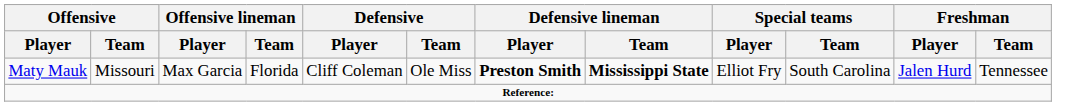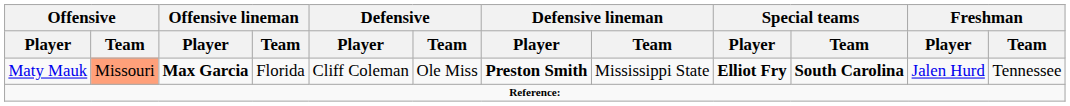Maty Mauk | Offensive / Team: no background -> lightsalmon background
Maty Mauk | Offensive lineman / Player: normal -> bold
Maty Mauk | Defensive lineman / Team: bold -> normal
Maty Mauk | Special teams / Player: normal -> bold
Maty Mauk | Special teams / Team: normal -> bold
